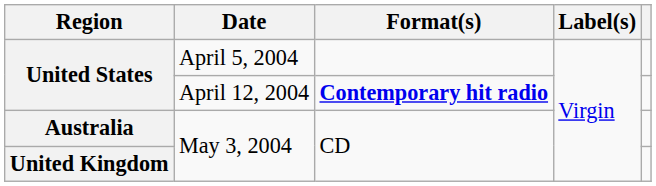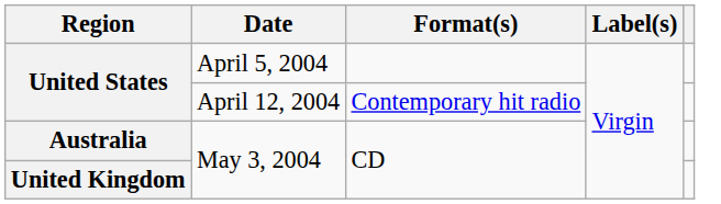United States / April 12, 2004 | Format(s): bold -> normal
